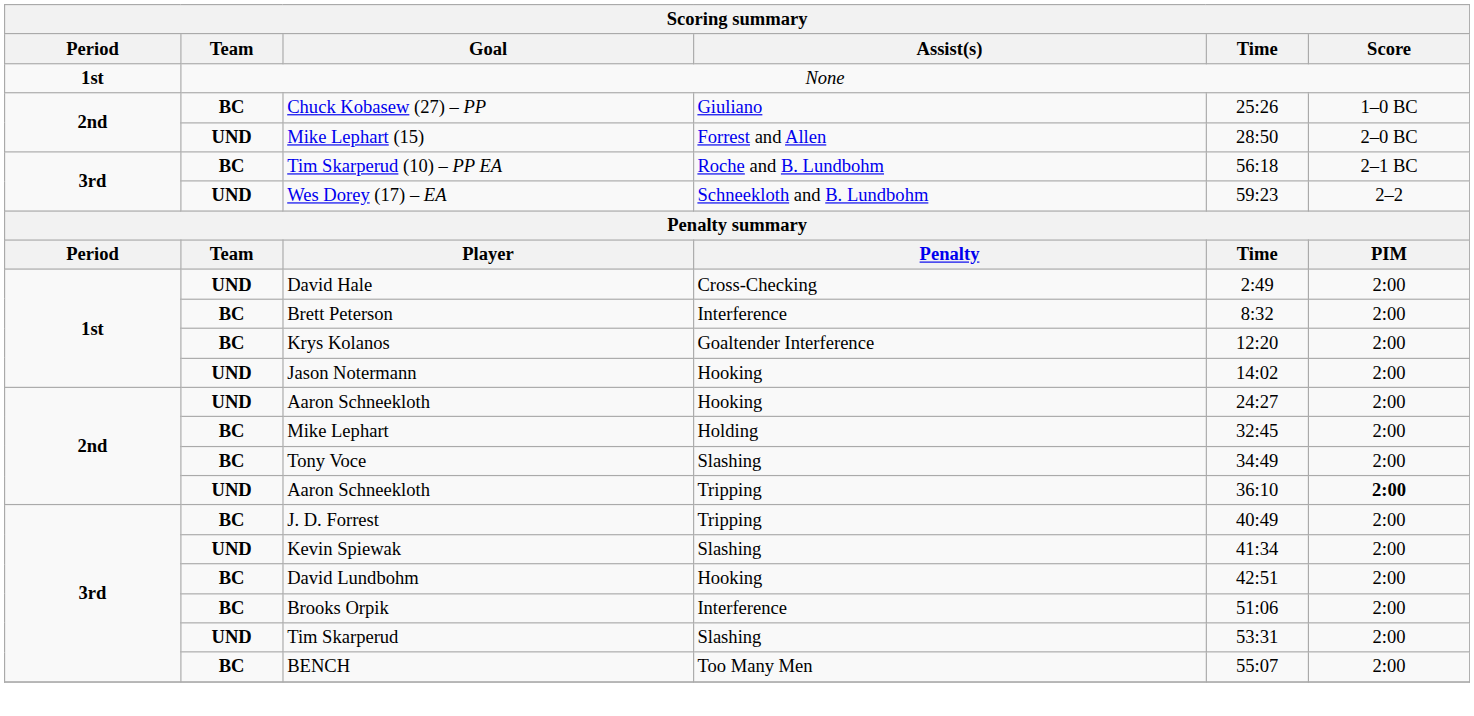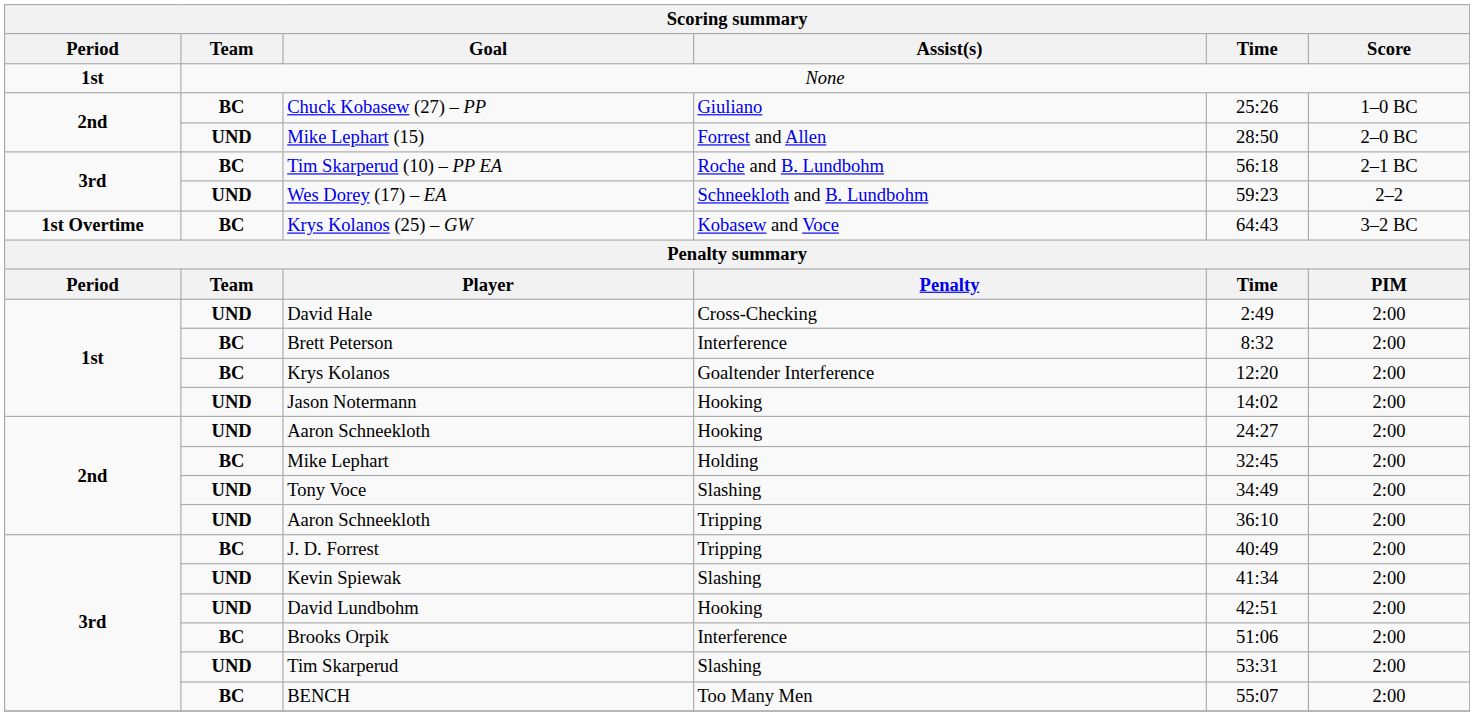+ row: 1st Overtime | BC | Krys Kolanos (25) – GW | Kobasew and Voce | 64:43 | 3–2 BC
Tony Voce | Team: BC -> UND
Aaron Schneekloth / Tripping | Score: bold -> normal
David Lundbohm | Team: BC -> UND
